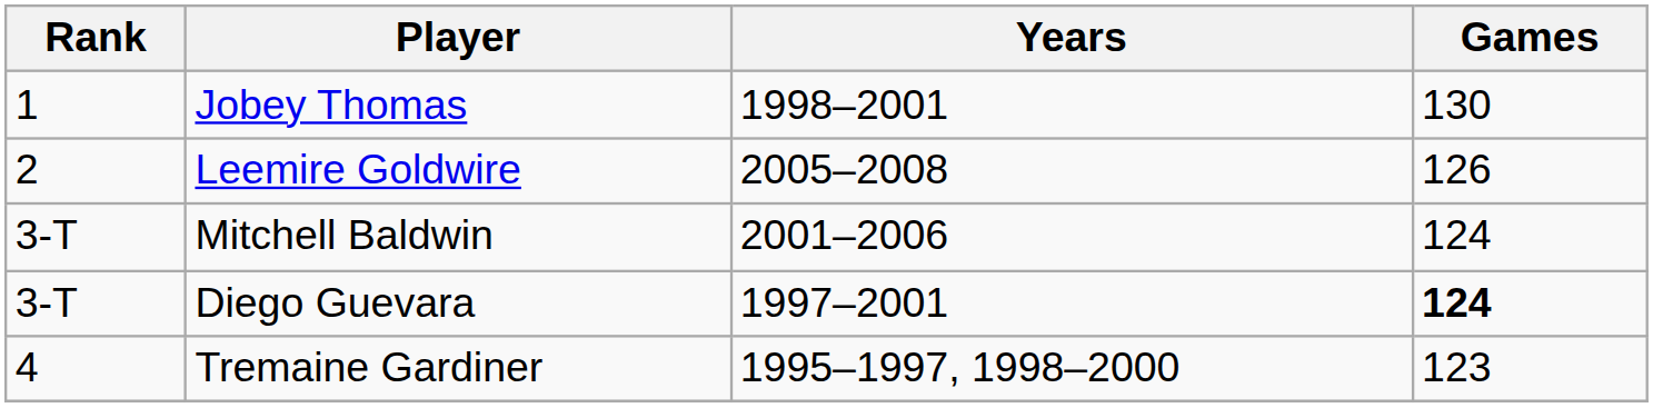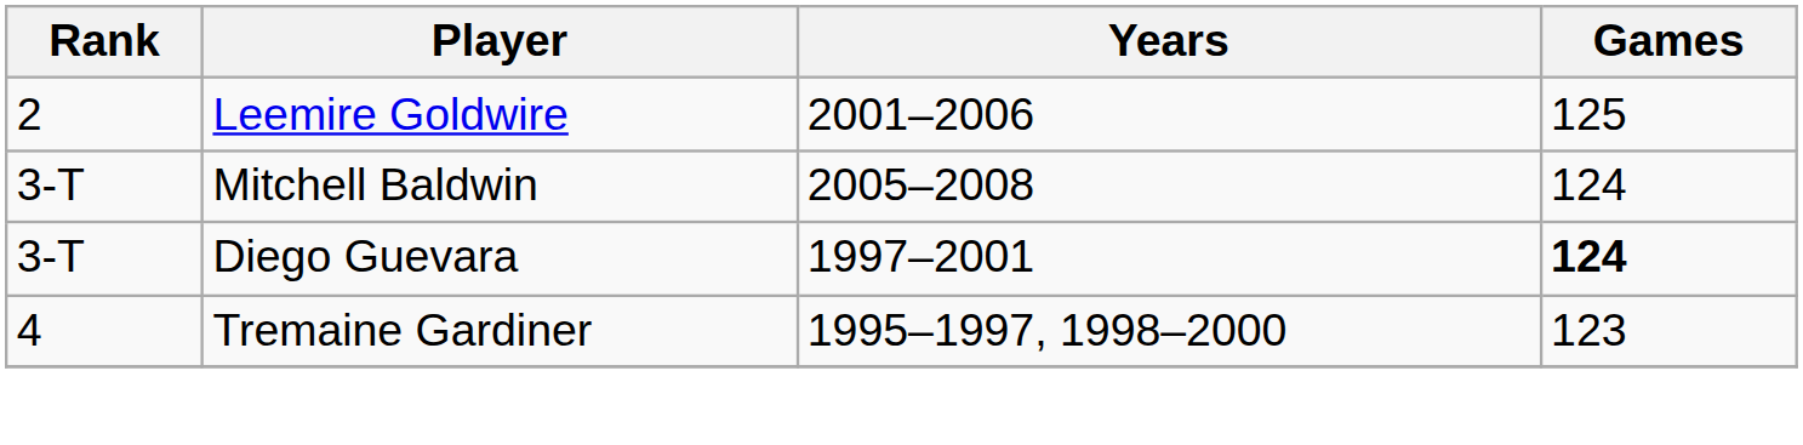- row: 1 | Jobey Thomas | 1998–2001 | 130
Leemire Goldwire | Years: 2005–2008 -> 2001–2006
Leemire Goldwire | Games: 126 -> 125
Mitchell Baldwin | Years: 2001–2006 -> 2005–2008
